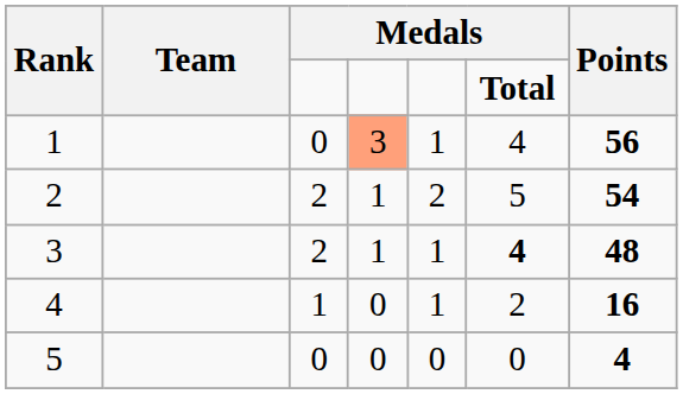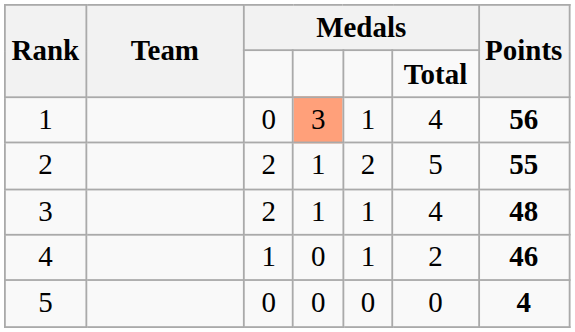row 4 | Points: 54 -> 55
row 5 | column 6: bold -> normal
row 6 | Points: 16 -> 46
